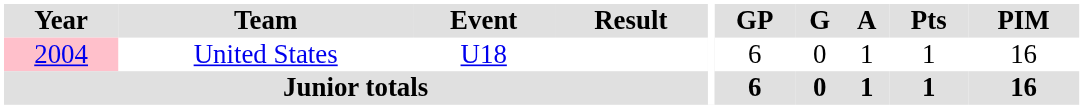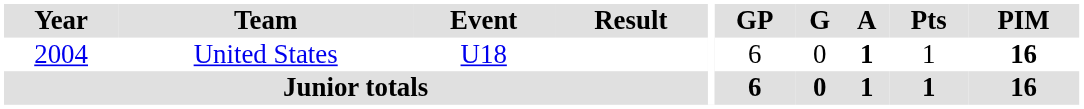United States | Year: pink background -> no background
United States | A: normal -> bold
United States | PIM: normal -> bold
